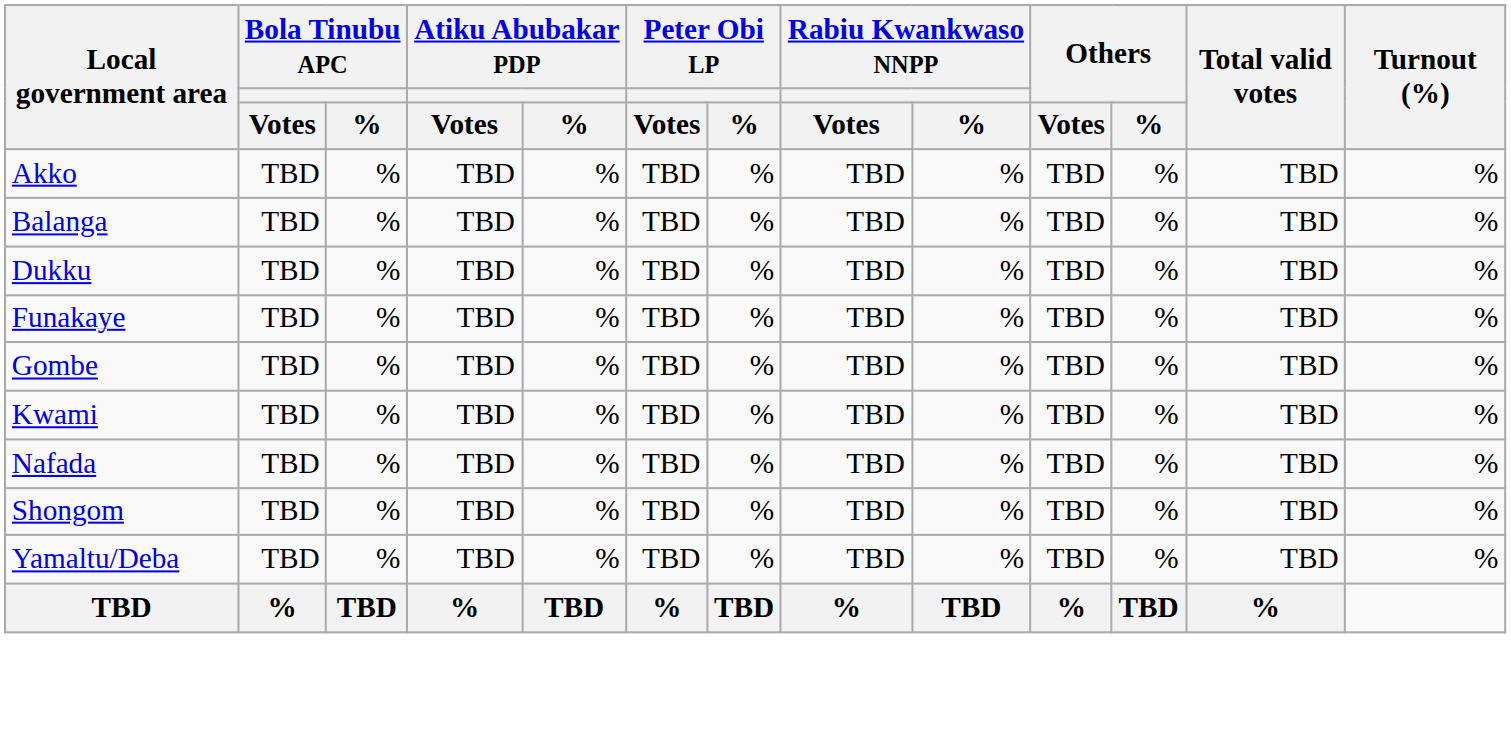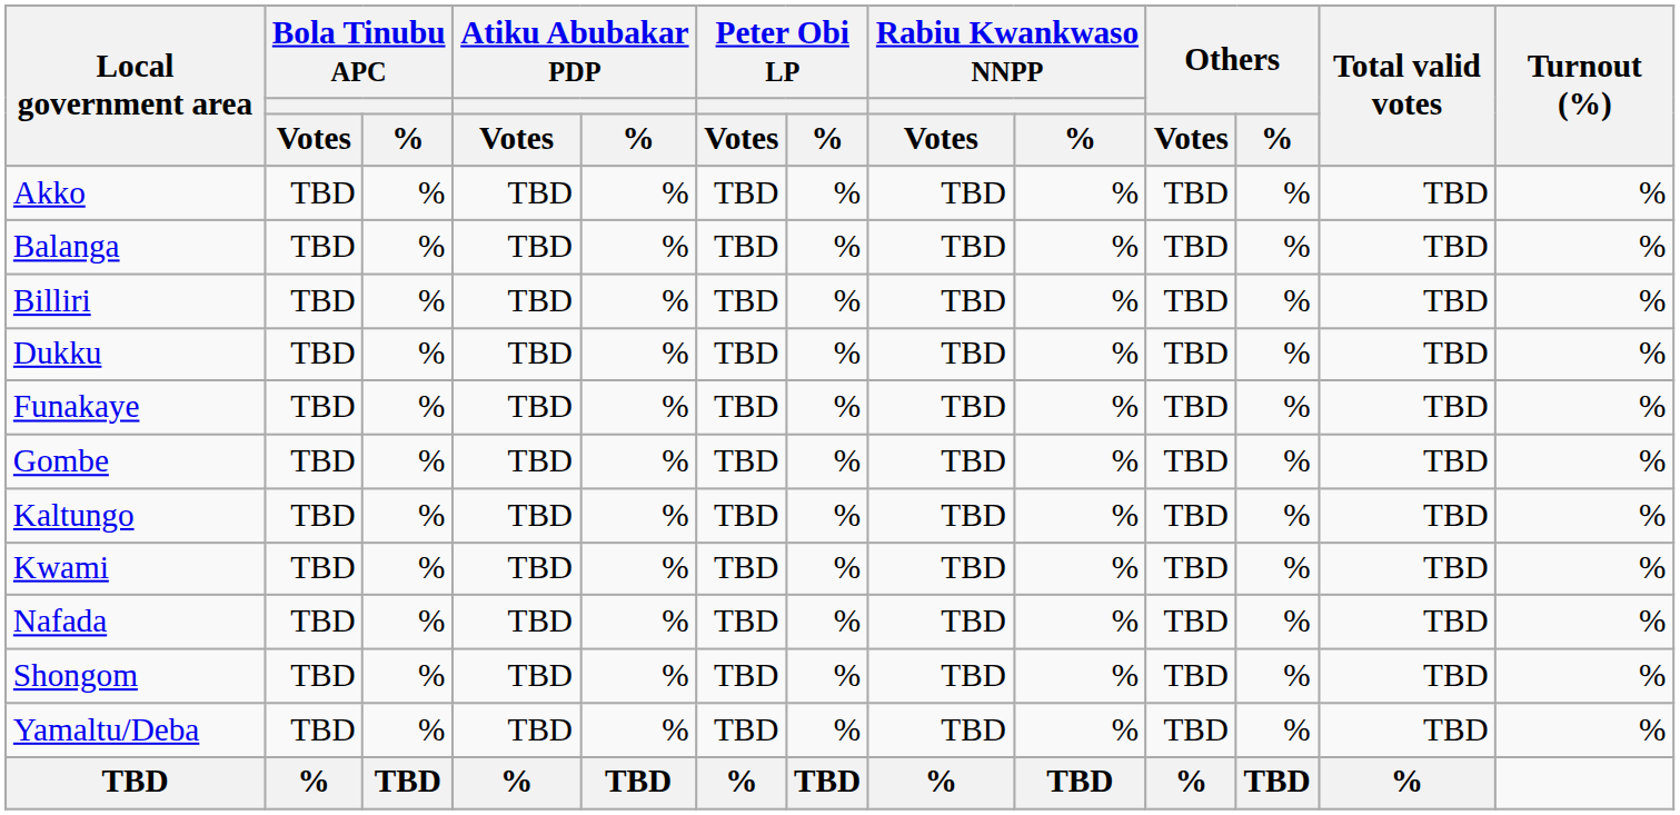+ row: Billiri | TBD | % | TBD | % | TBD | % | TBD | % | TBD | % | TBD | %
+ row: Kaltungo | TBD | % | TBD | % | TBD | % | TBD | % | TBD | % | TBD | %
